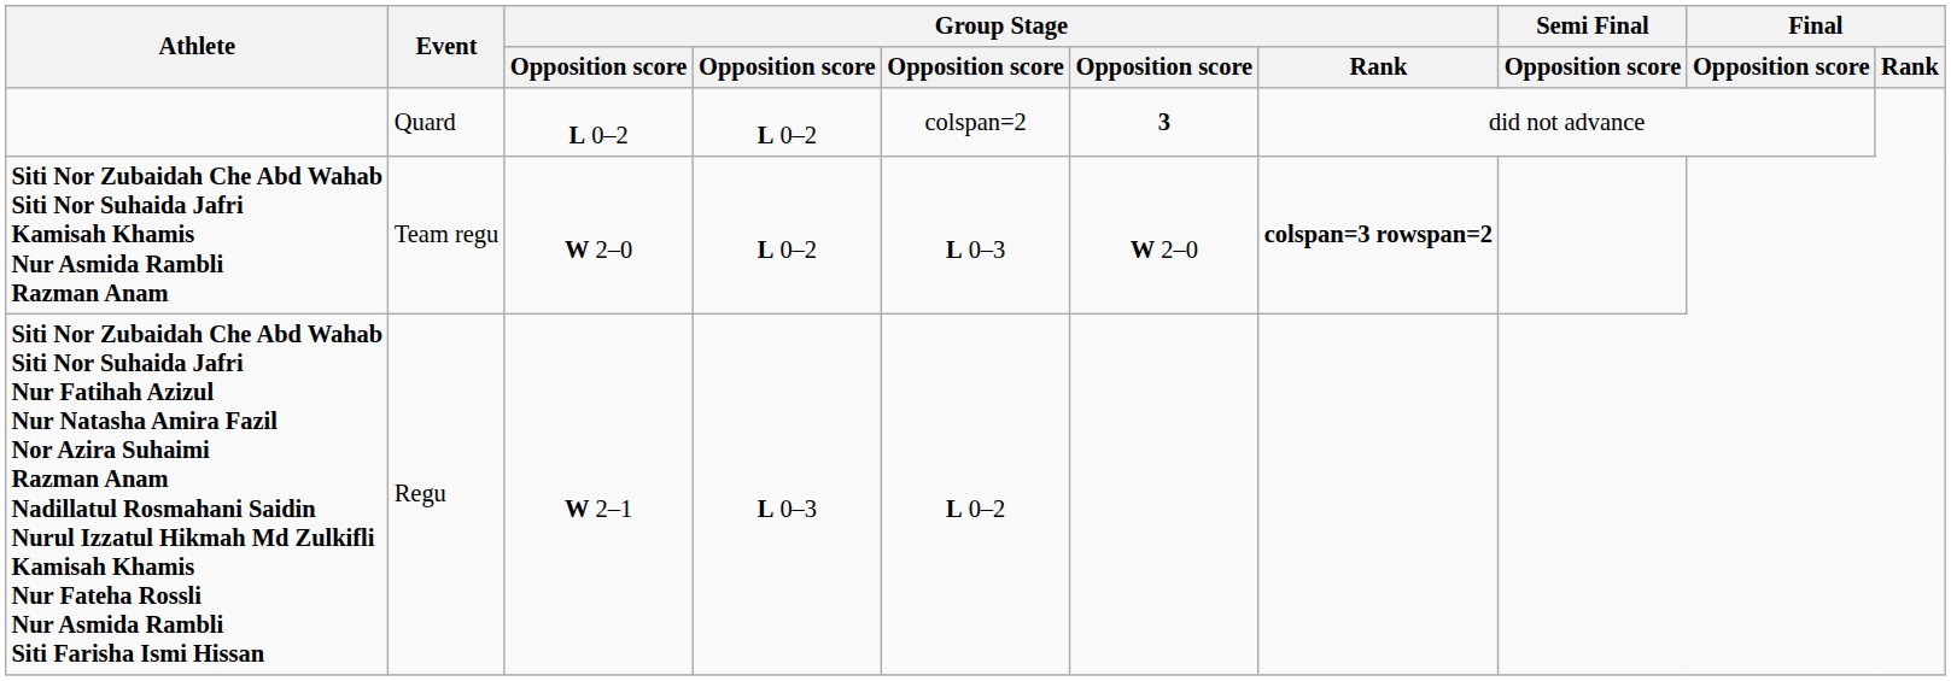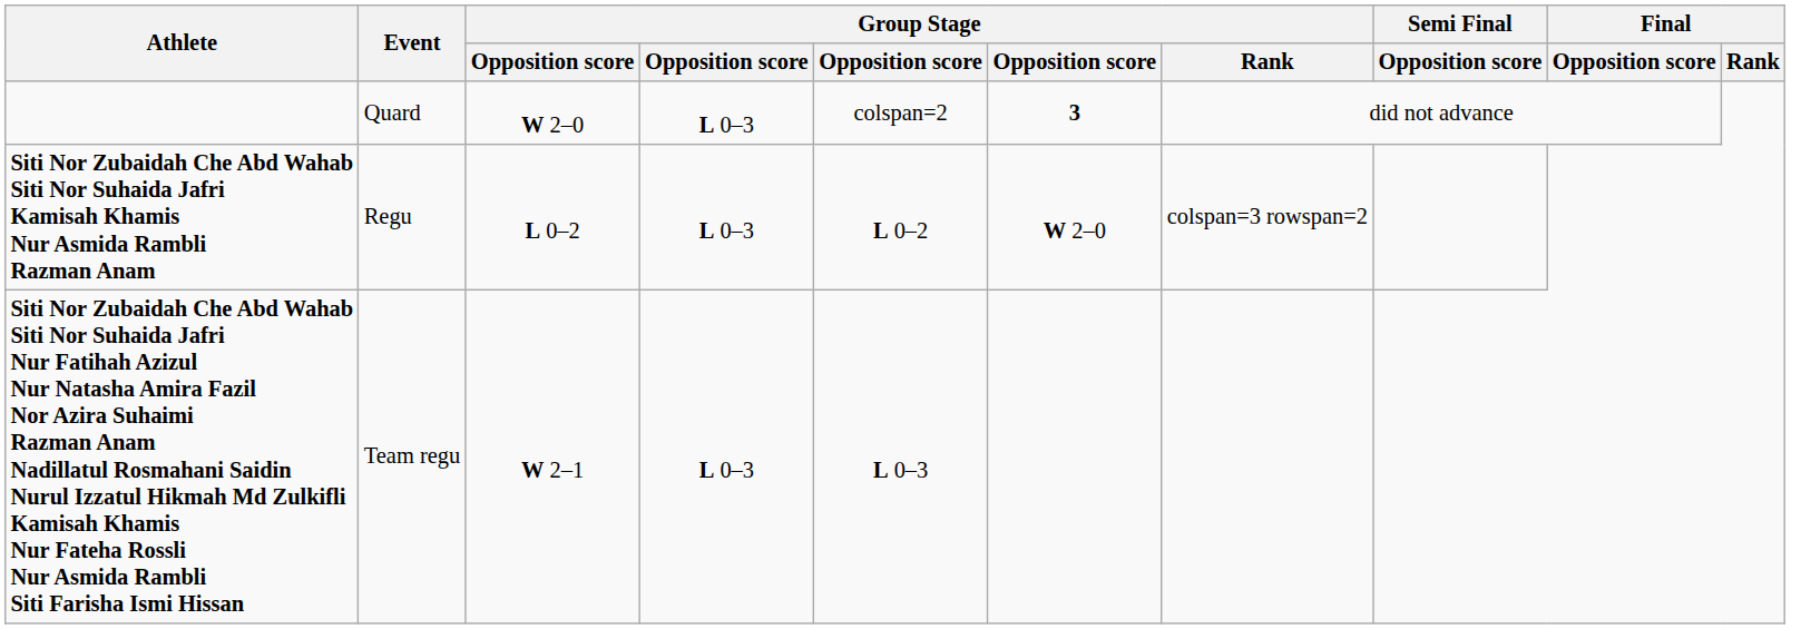row 3 | column 3: L 0–2 -> W 2–0
row 3 | column 4: L 0–2 -> L 0–3
row 4 | Event: Team regu -> Regu
row 4 | column 3: W 2–0 -> L 0–2
row 4 | column 4: L 0–2 -> L 0–3
row 4 | column 5: L 0–3 -> L 0–2
row 4 | Group Stage / Rank: bold -> normal
row 5 | Event: Regu -> Team regu
row 5 | column 5: L 0–2 -> L 0–3
